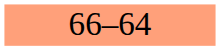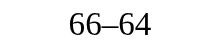row 1 | column 1: lightsalmon background -> no background
